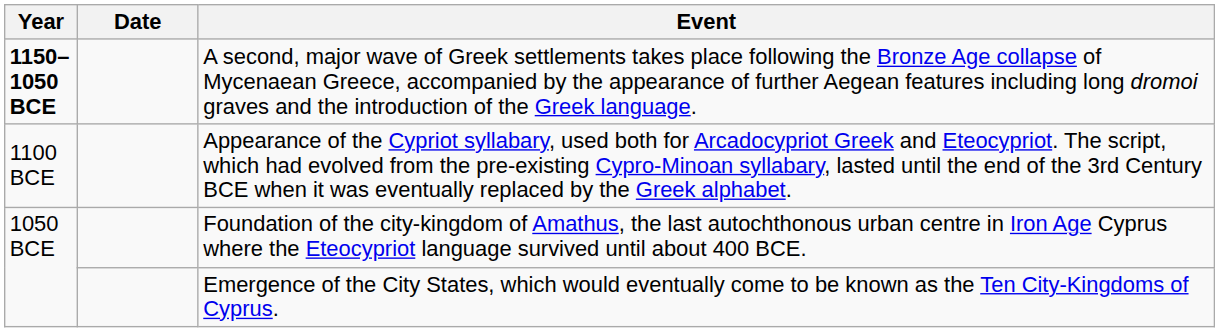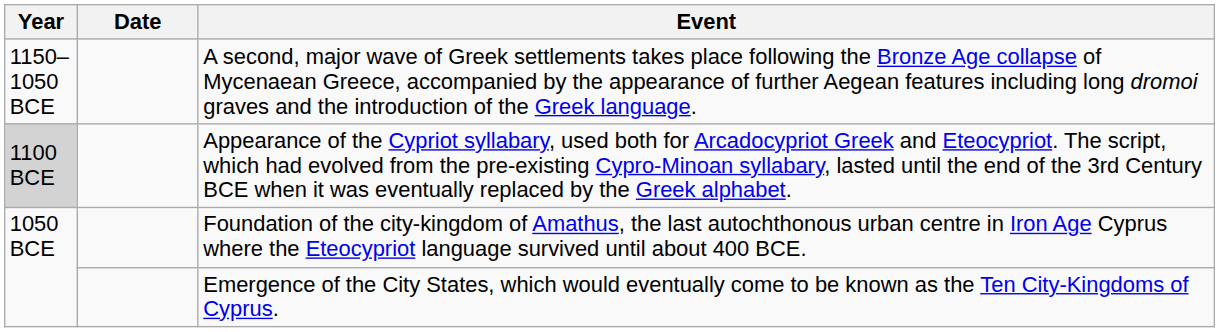row 2 | Year: bold -> normal
row 3 | Year: no background -> lightgrey background
